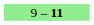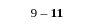row 1 | column 1: lightgreen background -> no background
